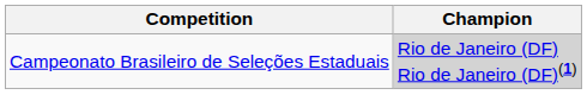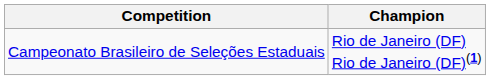Campeonato Brasileiro de Seleções Estaduais | Champion: lightgrey background -> no background
